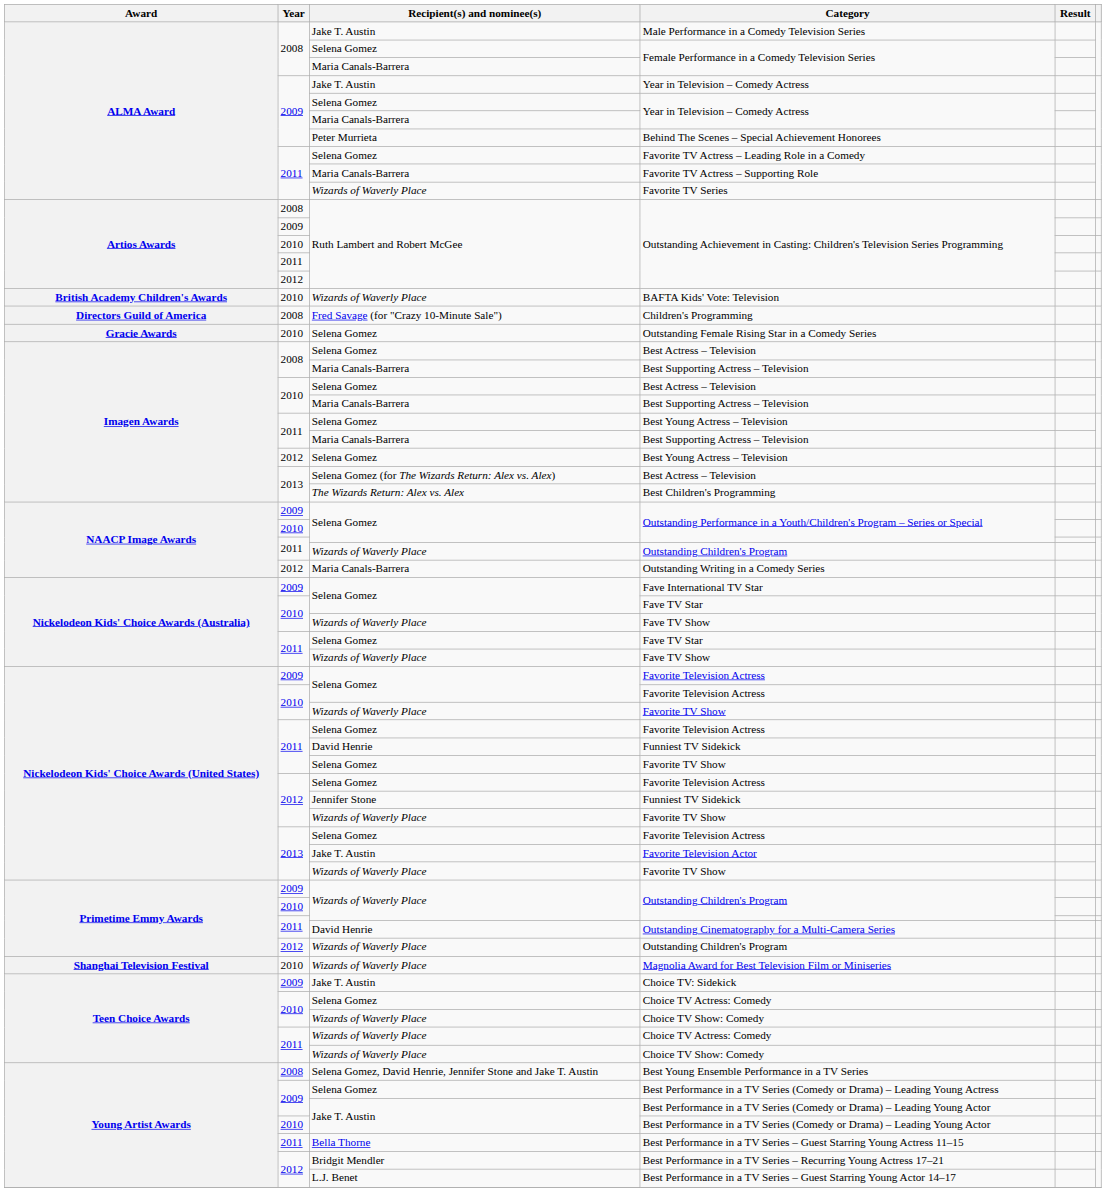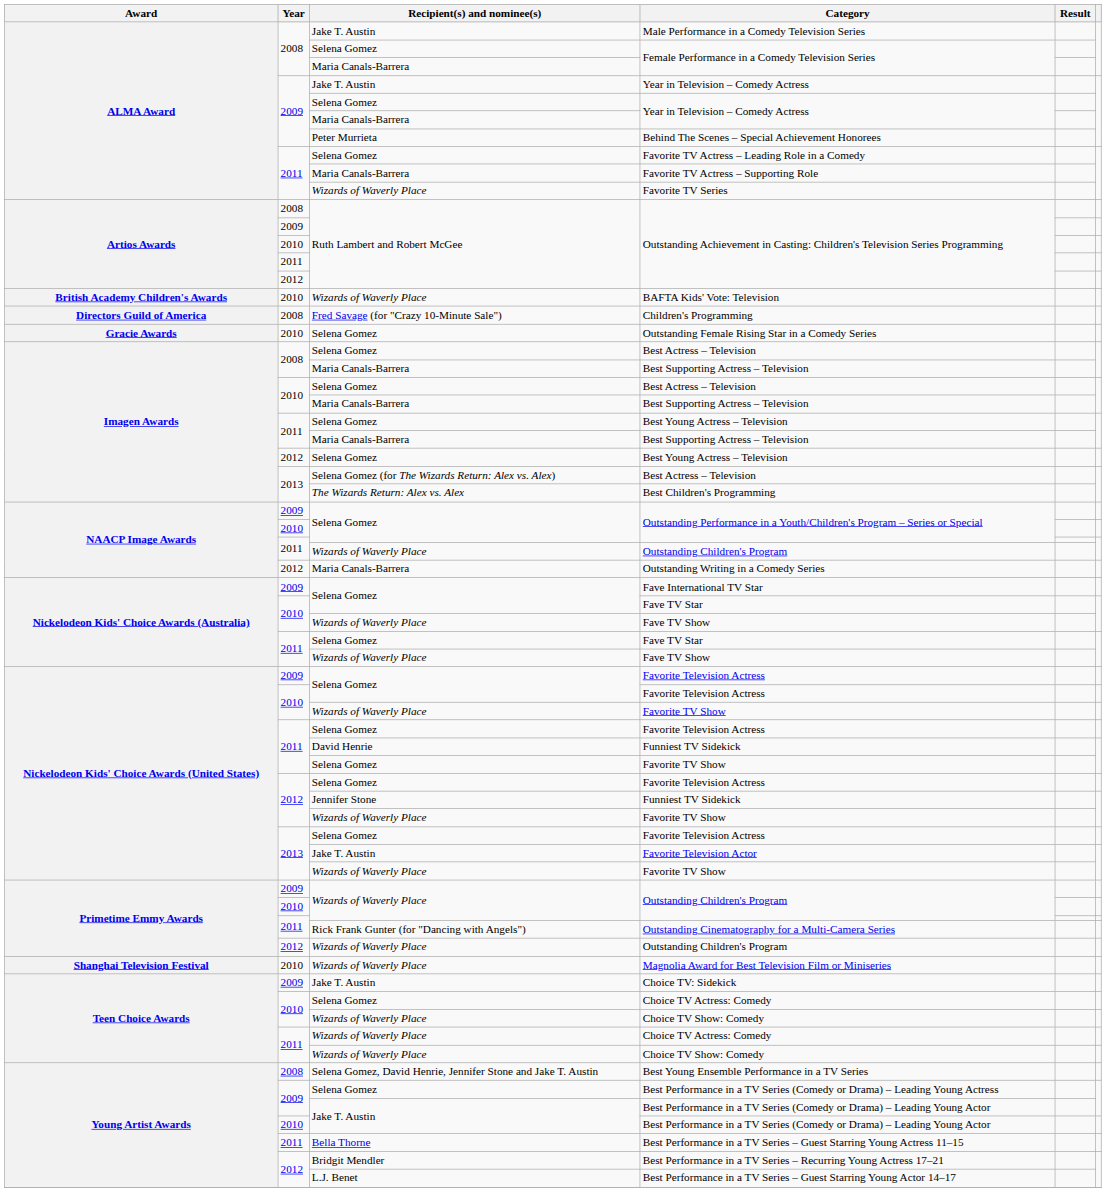Outstanding Cinematography for a Multi-Camera Series | Recipient(s) and nominee(s): David Henrie -> Rick Frank Gunter (for "Dancing with Angels")
